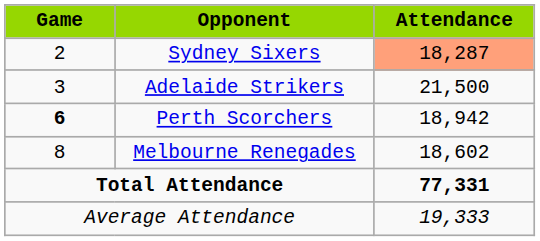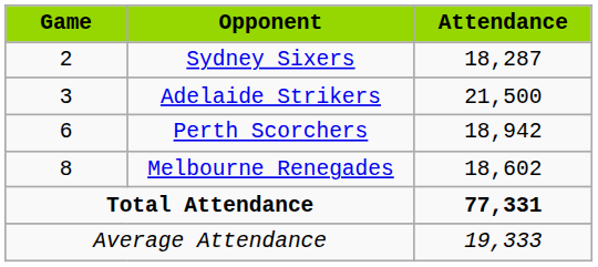Sydney Sixers | Attendance: lightsalmon background -> no background
Perth Scorchers | Game: bold -> normal
